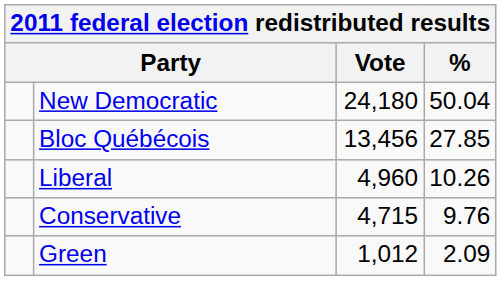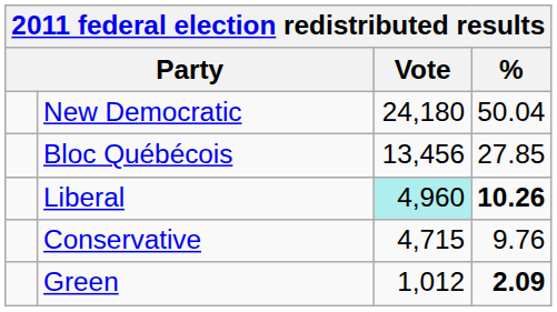Liberal | Vote: no background -> paleturquoise background
Liberal | %: normal -> bold
Green | %: normal -> bold
